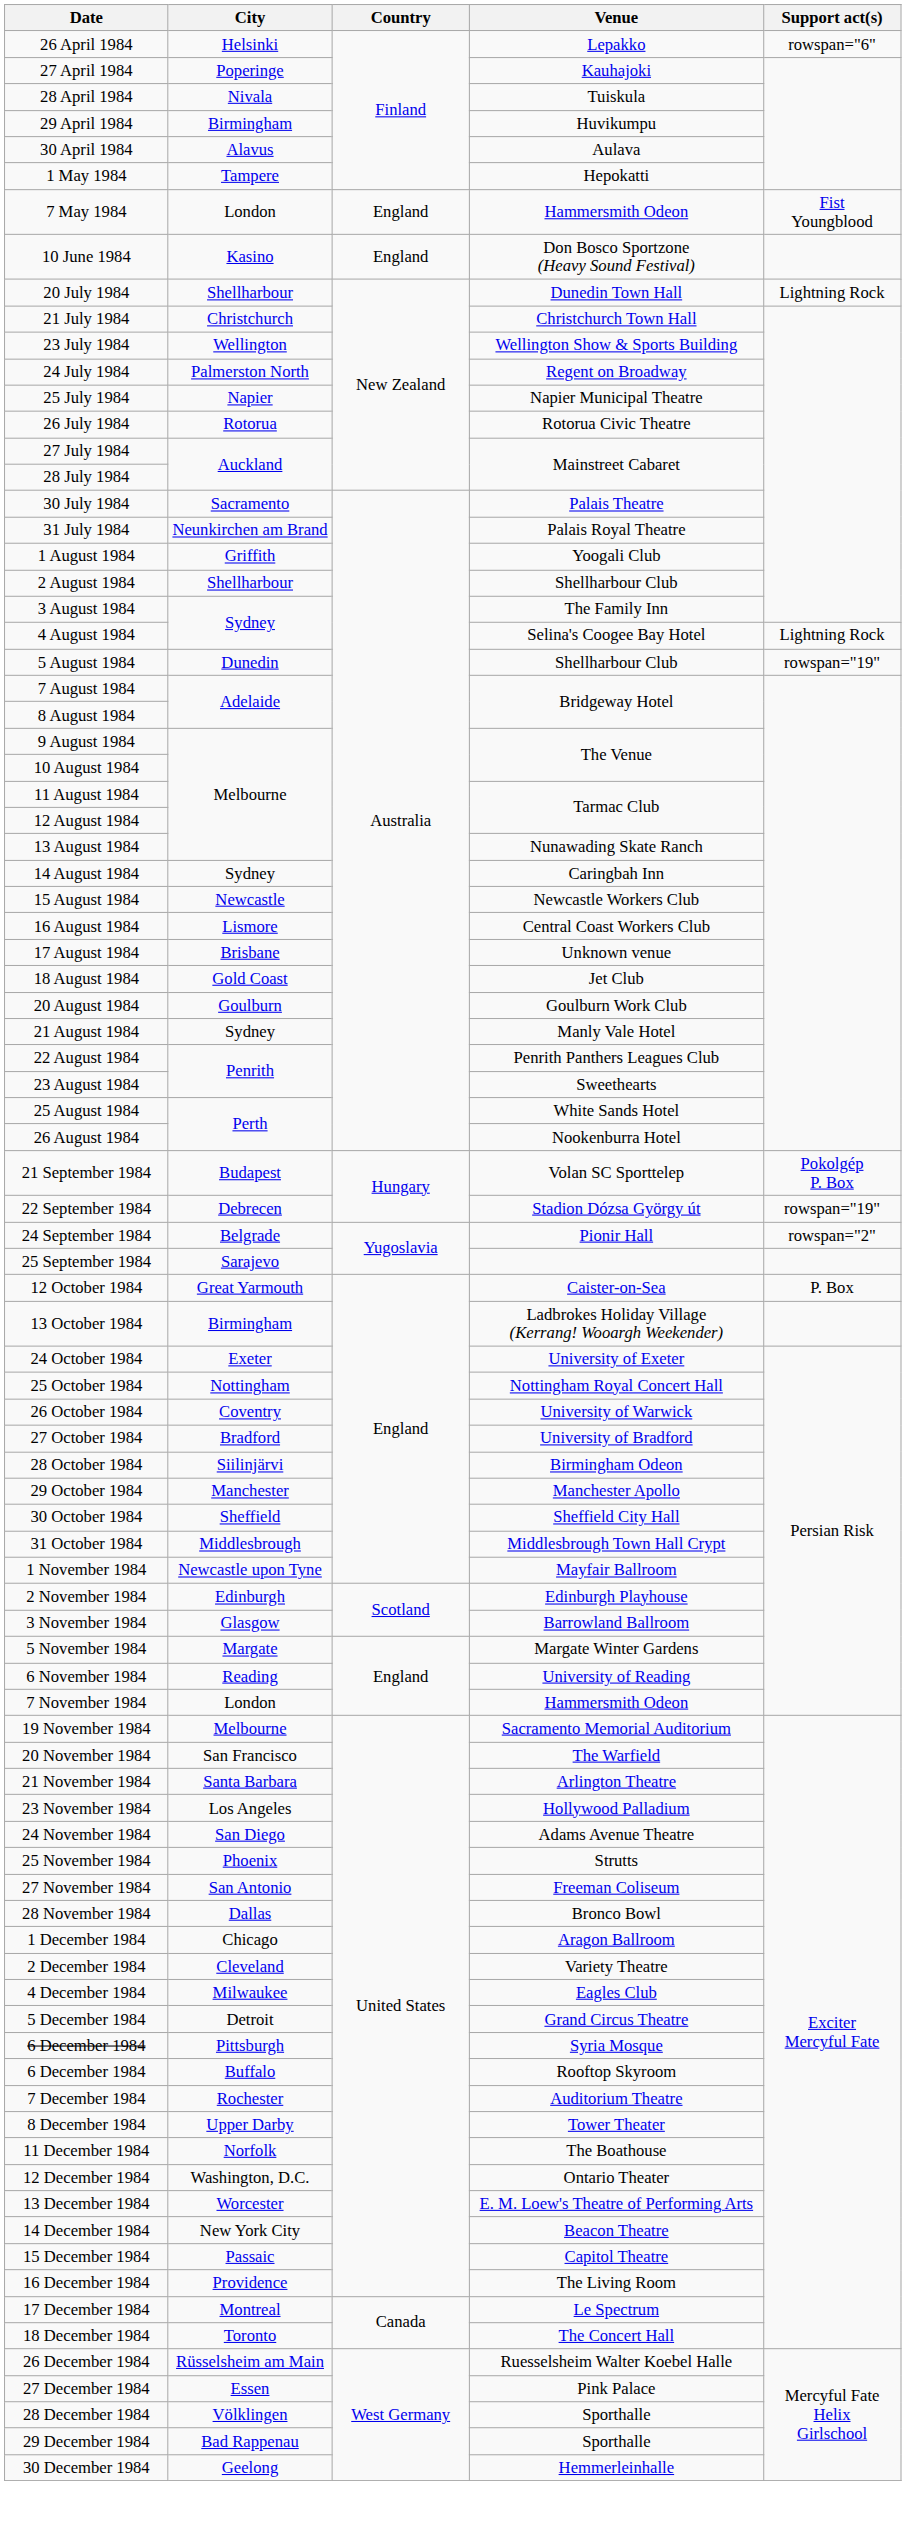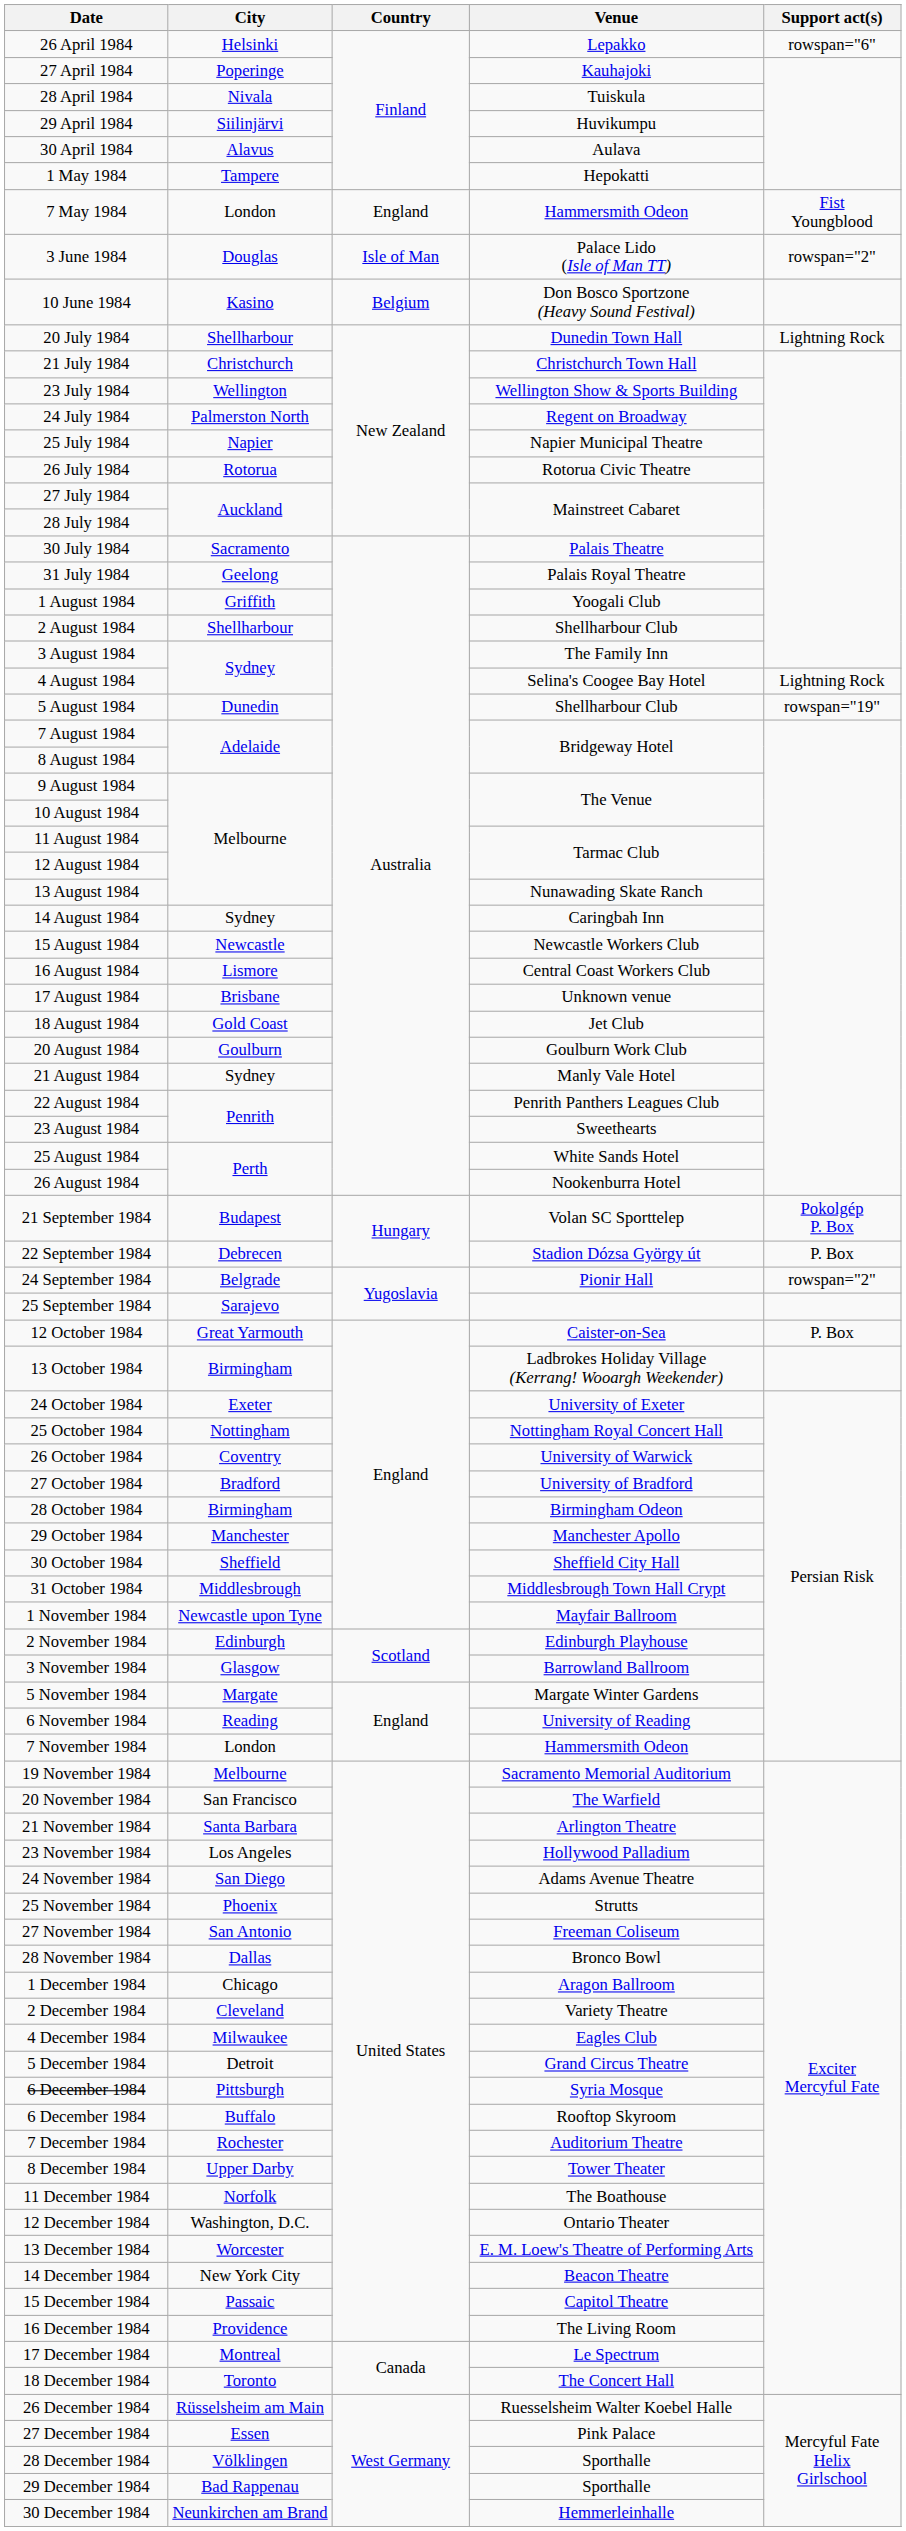29 April 1984 | City: Birmingham -> Siilinjärvi
+ row: 3 June 1984 | Douglas | Isle of Man | Palace Lido (Isle of Man TT) | rowspan="2"
10 June 1984 | Country: England -> Belgium
31 July 1984 | City: Neunkirchen am Brand -> Geelong
22 September 1984 | Support act(s): rowspan="19" -> P. Box
28 October 1984 | City: Siilinjärvi -> Birmingham
30 December 1984 | City: Geelong -> Neunkirchen am Brand
